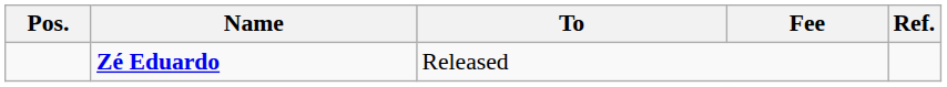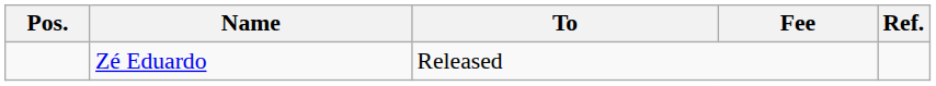Zé Eduardo | Name: bold -> normal
